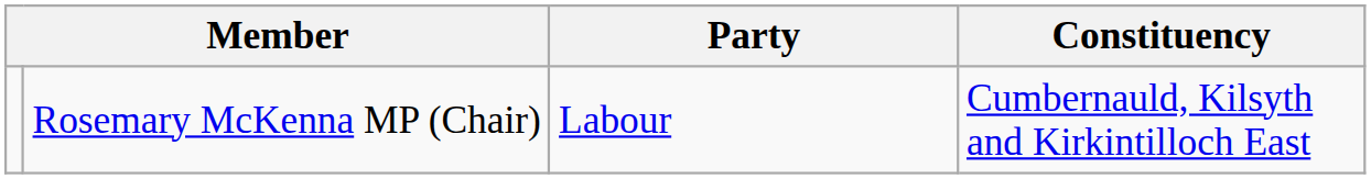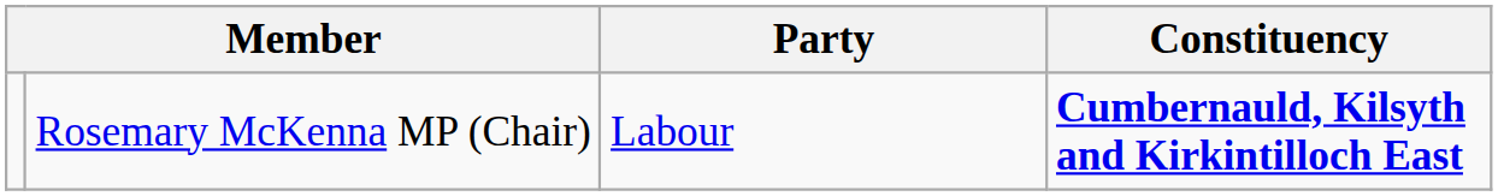Rosemary McKenna MP (Chair) | Constituency: normal -> bold
